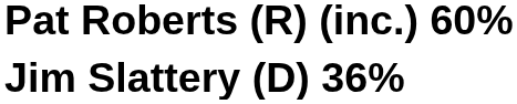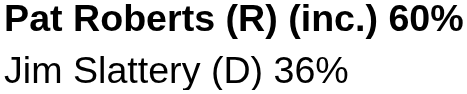row 2 | column 1: bold -> normal
